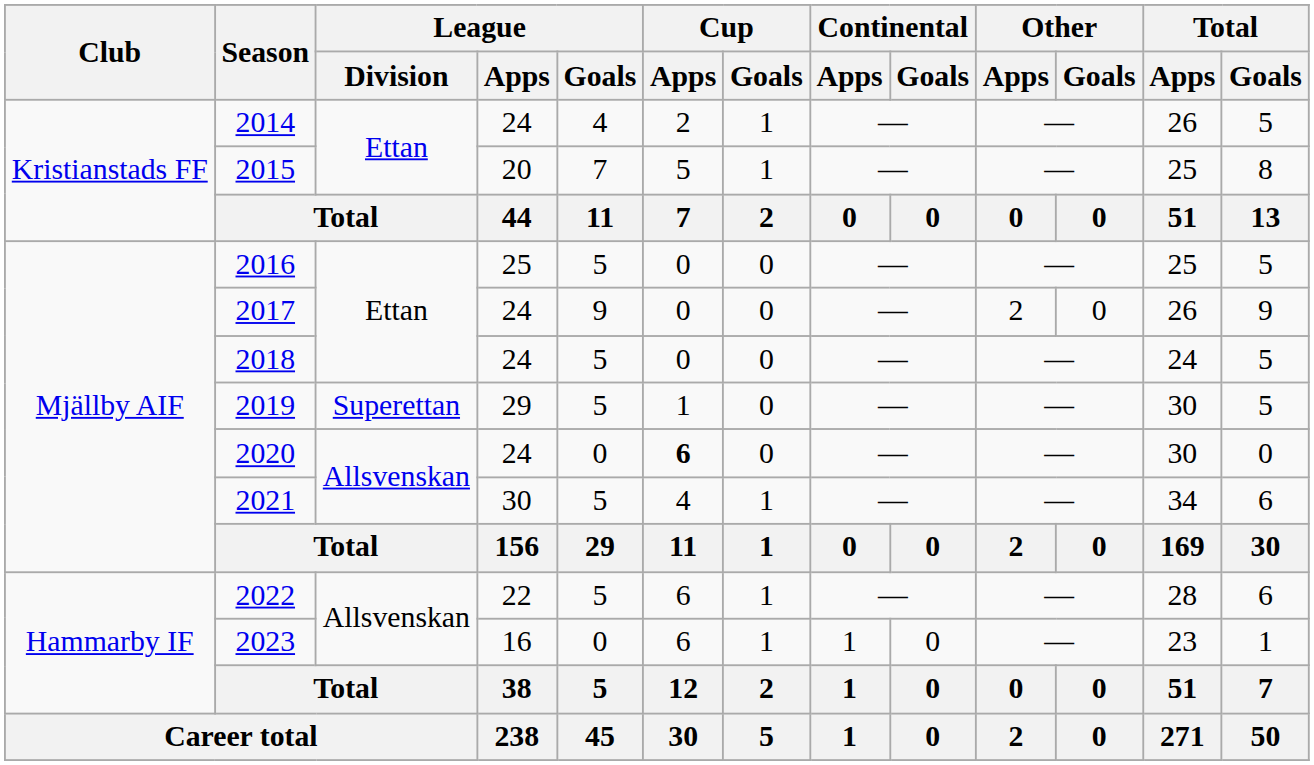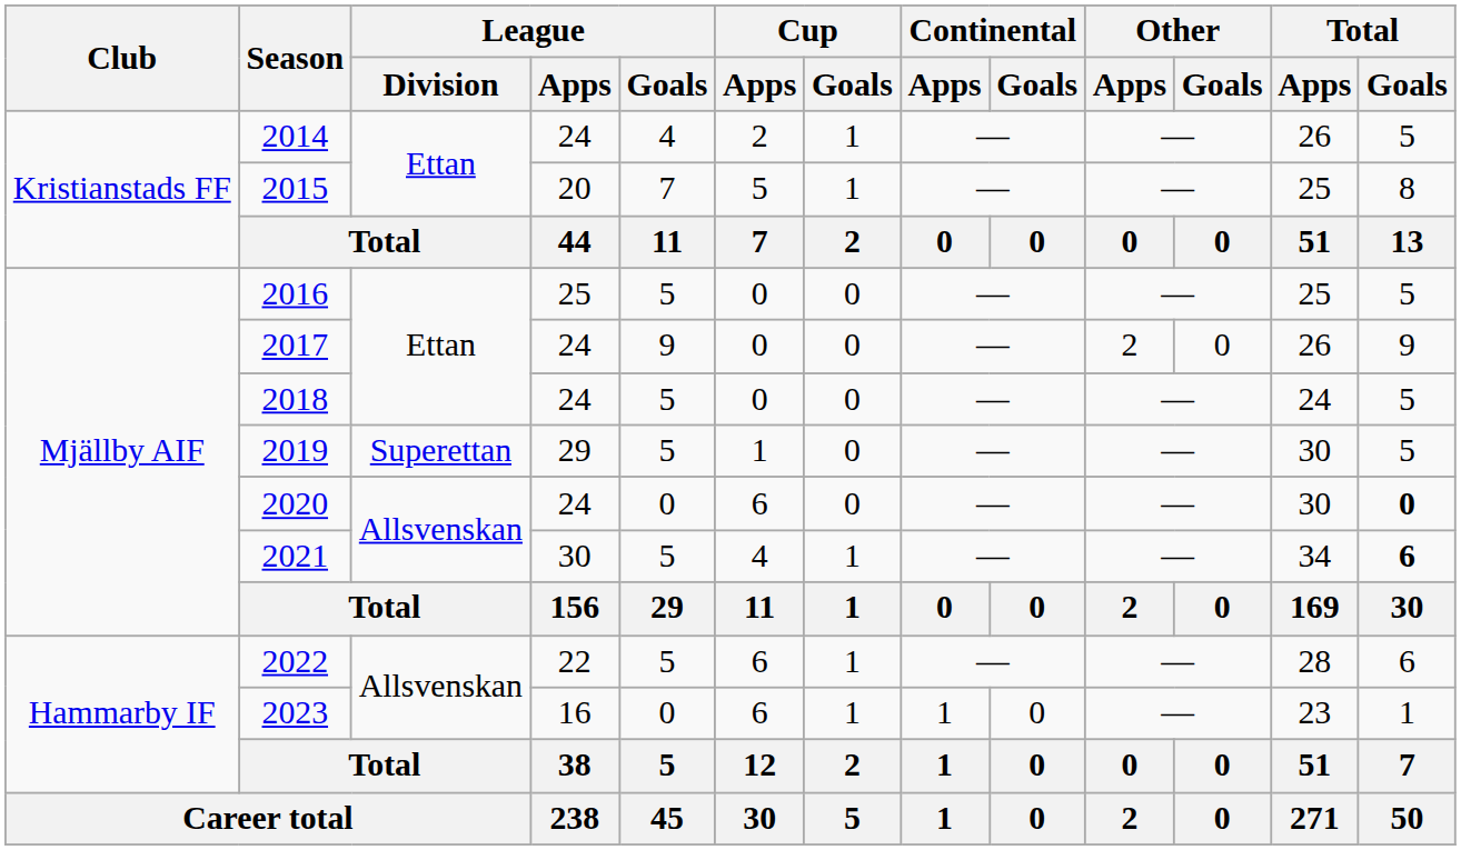2020 | Cup / Apps: bold -> normal
2020 | Total / Goals: normal -> bold
2021 | Total / Goals: normal -> bold
